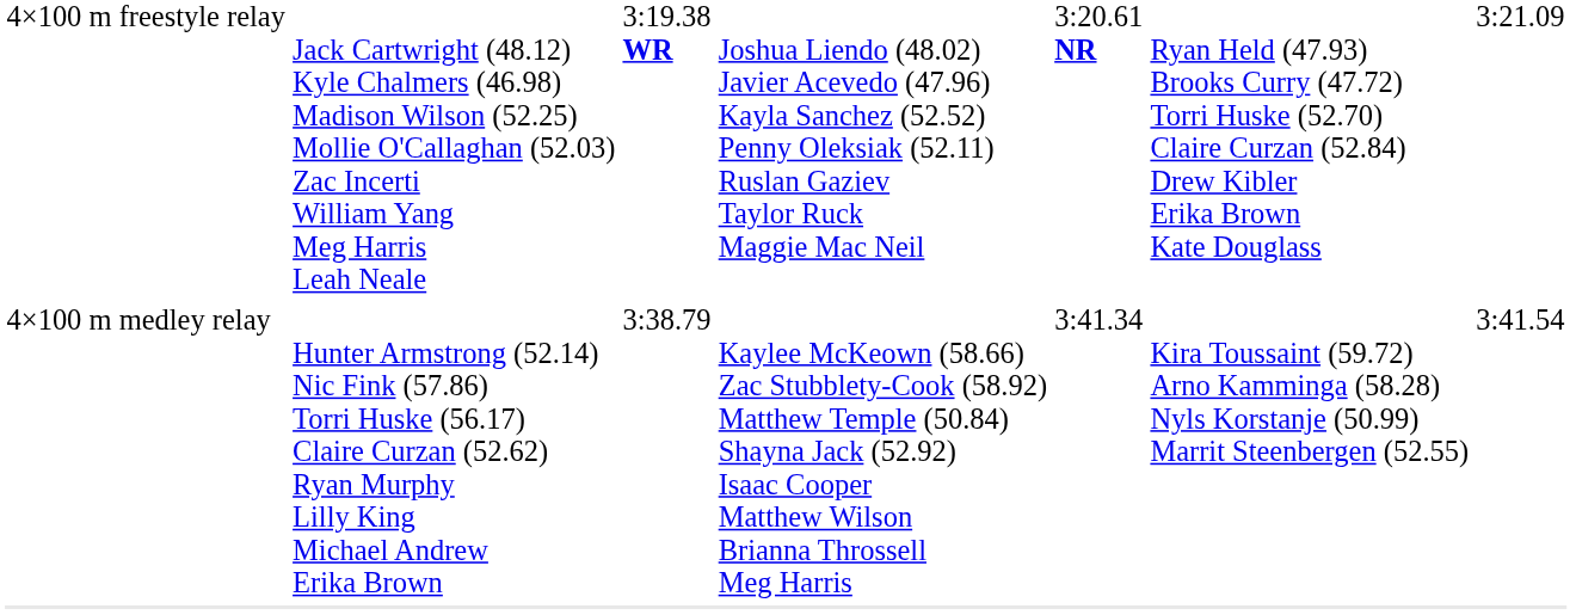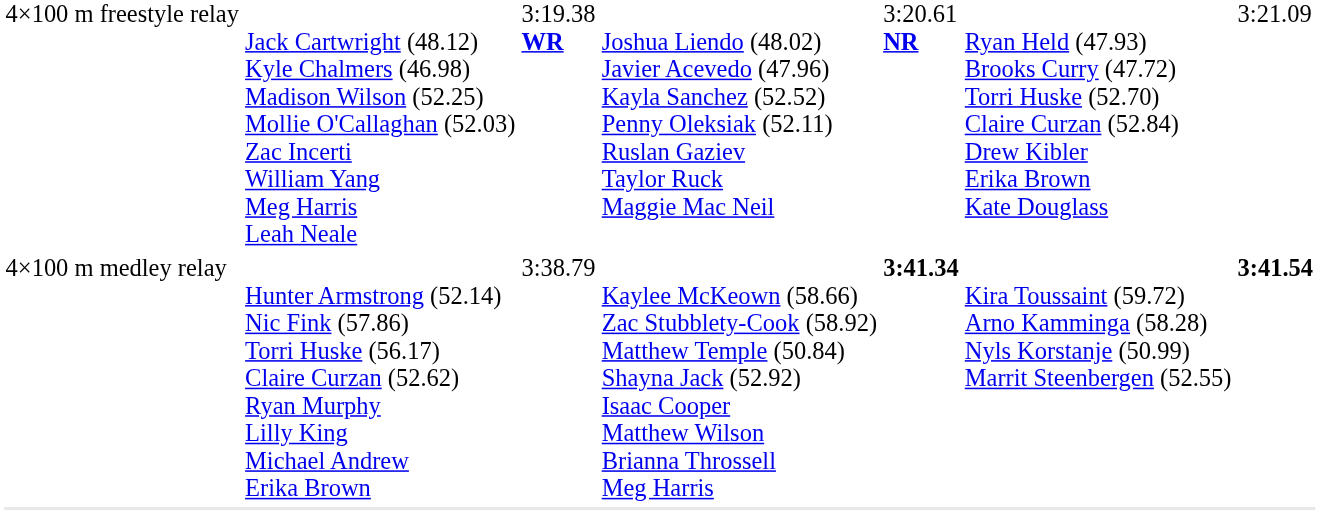4×100 m medley relay | column 5: normal -> bold
4×100 m medley relay | column 7: normal -> bold
